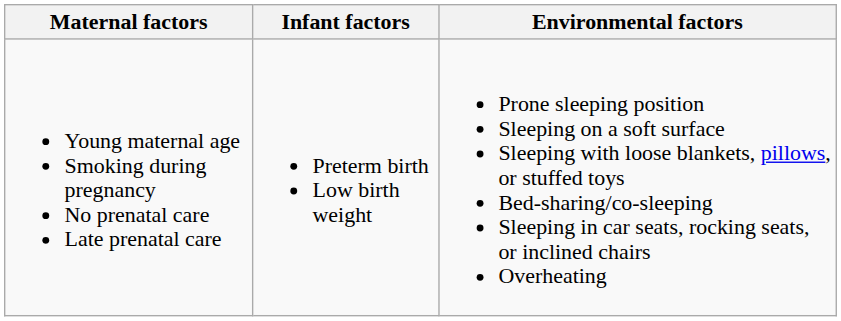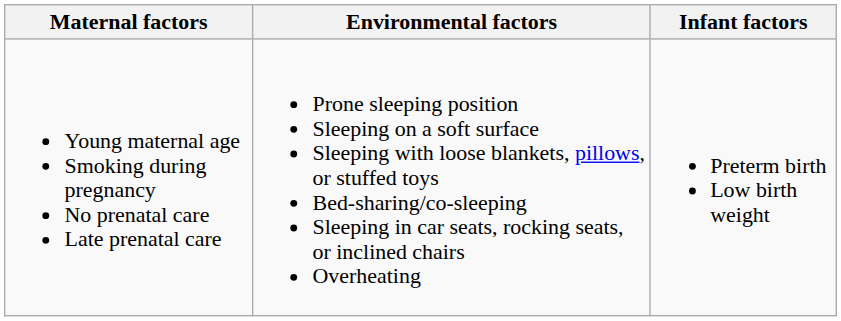columns swapped: Infant factors <-> Environmental factors
